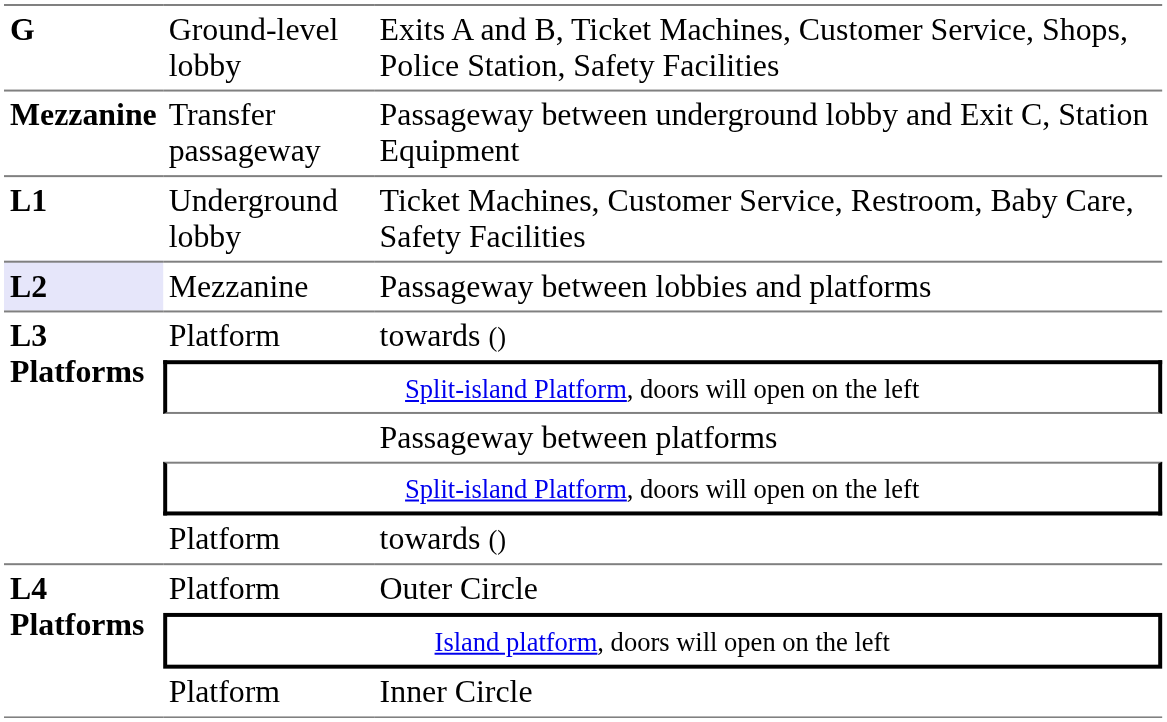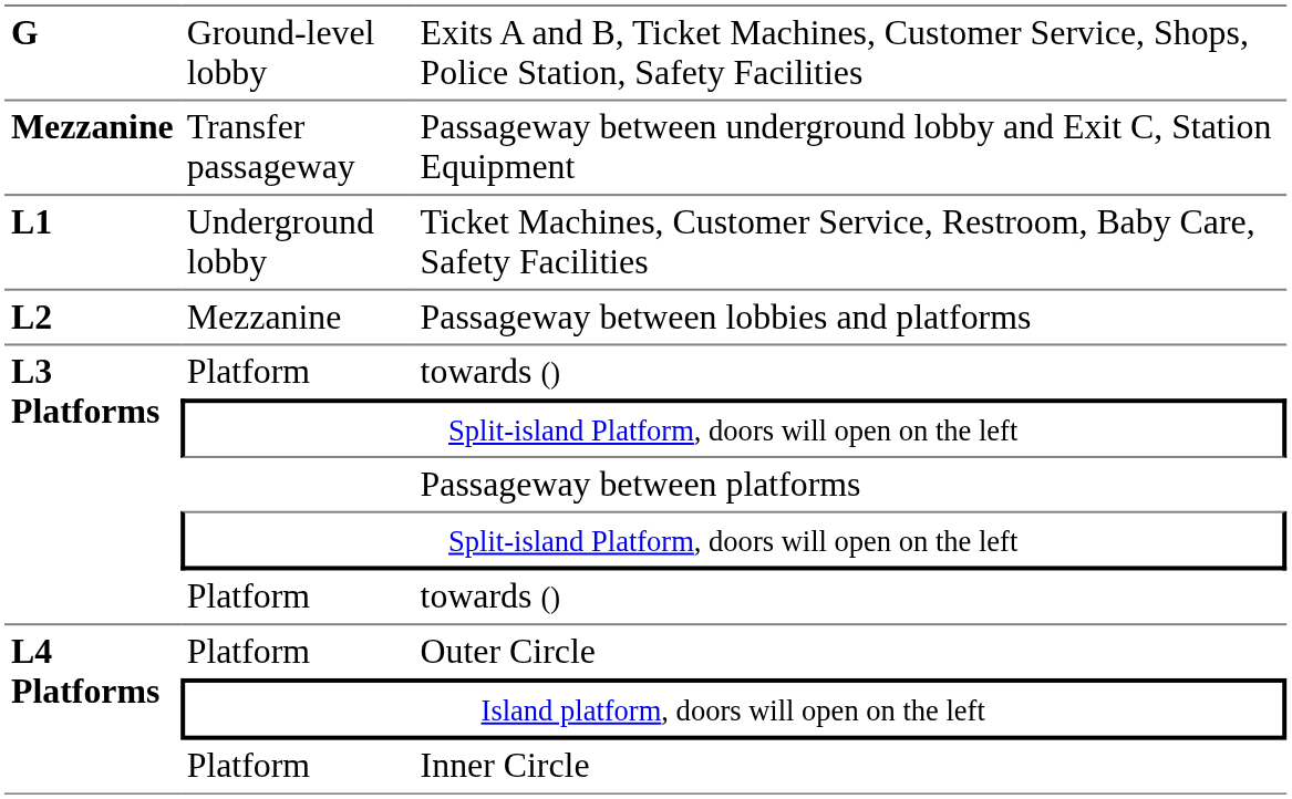Passageway between lobbies and platforms | column 1: lavender background -> no background
